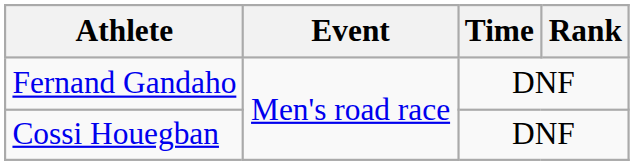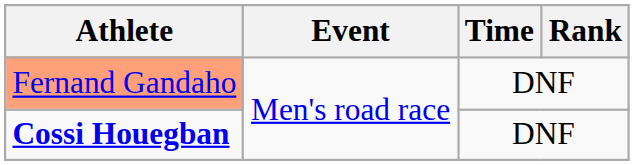Fernand Gandaho | Athlete: no background -> lightsalmon background
Cossi Houegban | Athlete: normal -> bold
